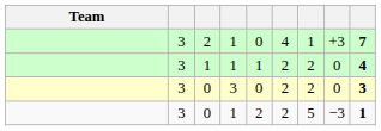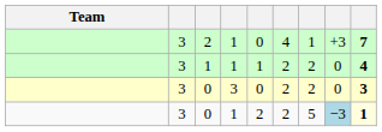row 5 | column 8: no background -> lightblue background
row 5 | column 9: no background -> lightyellow background
